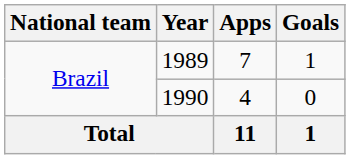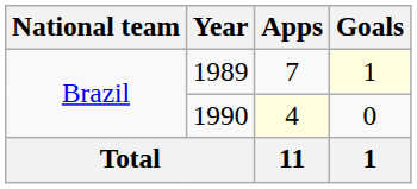1989 | Goals: no background -> lightyellow background
1990 | Apps: no background -> lightyellow background
